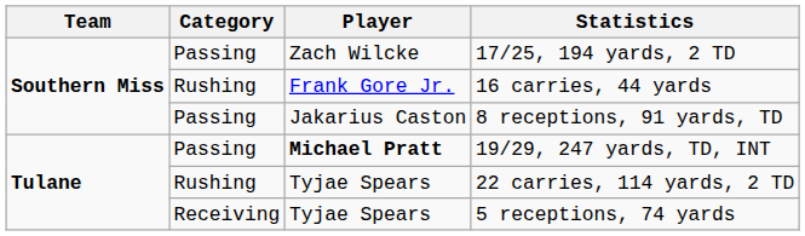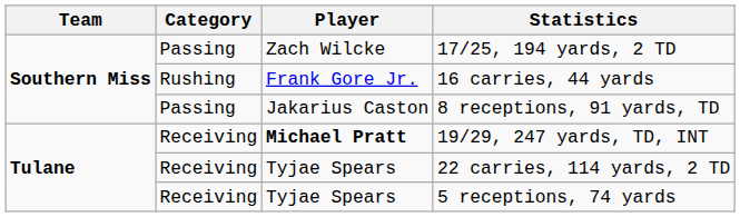19/29, 247 yards, TD, INT | Category: Passing -> Receiving
22 carries, 114 yards, 2 TD | Category: Rushing -> Receiving
